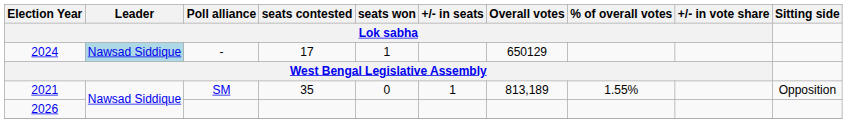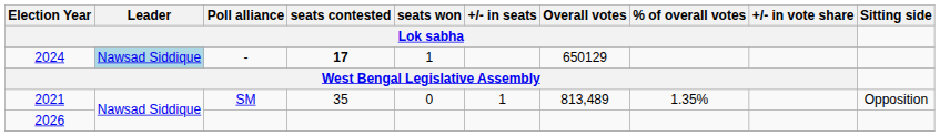2024 | seats contested / Lok sabha: normal -> bold
2021 | Overall votes / Lok sabha: 813,189 -> 813,489
2021 | % of overall votes / Lok sabha: 1.55% -> 1.35%
